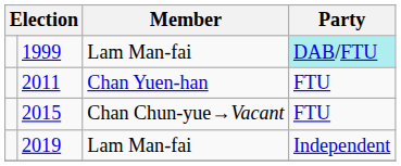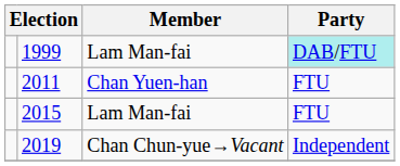2015 | Member: Chan Chun-yue→Vacant -> Lam Man-fai
2019 | Member: Lam Man-fai -> Chan Chun-yue→Vacant
